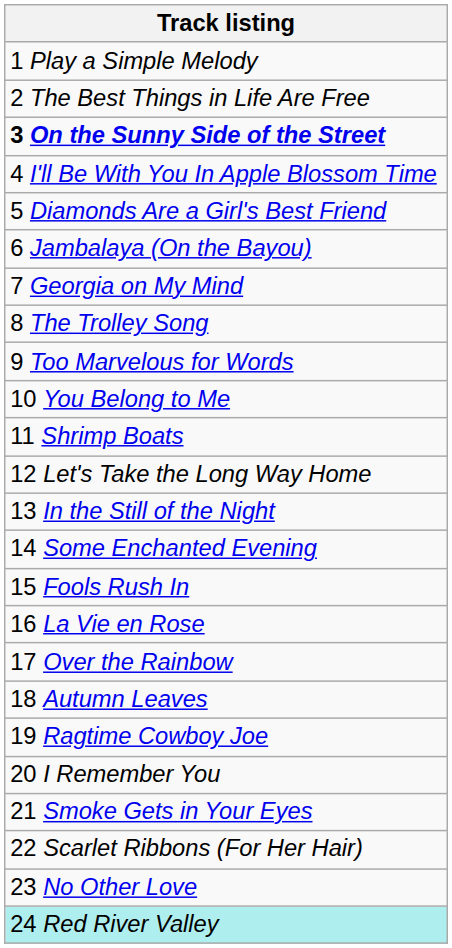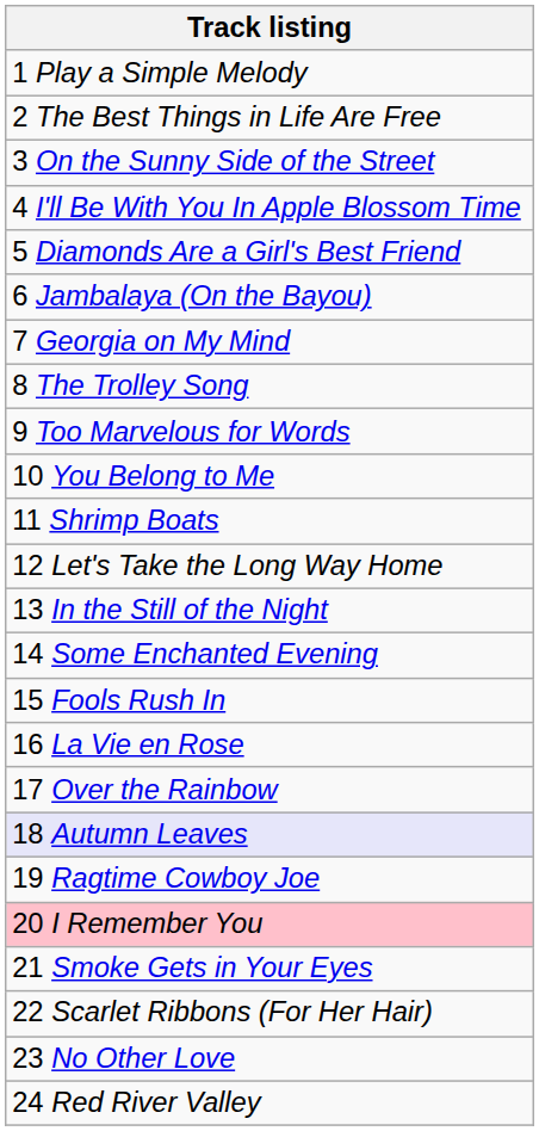row 4 | column 1: bold -> normal
row 19 | column 1: no background -> lavender background
row 21 | column 1: no background -> pink background
row 25 | column 1: paleturquoise background -> no background
